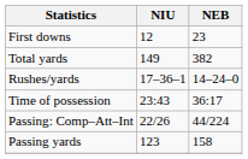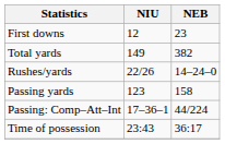Rushes/yards | NIU: 17–36–1 -> 22/26
rows swapped: Passing yards <-> Time of possession
Passing: Comp–Att–Int | NIU: 22/26 -> 17–36–1
